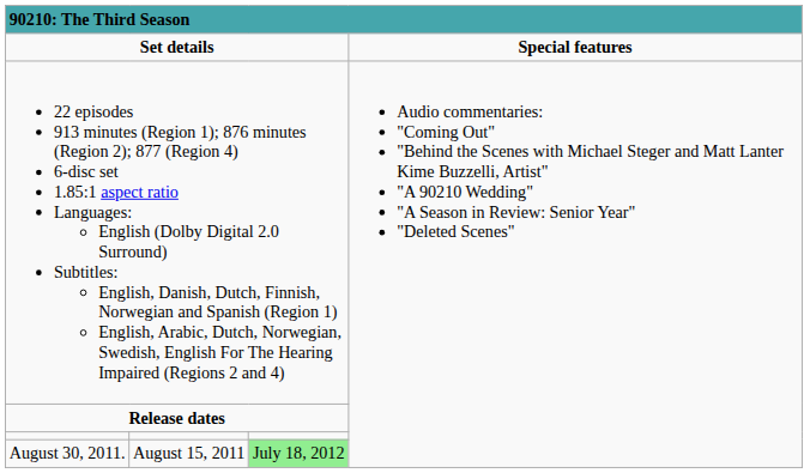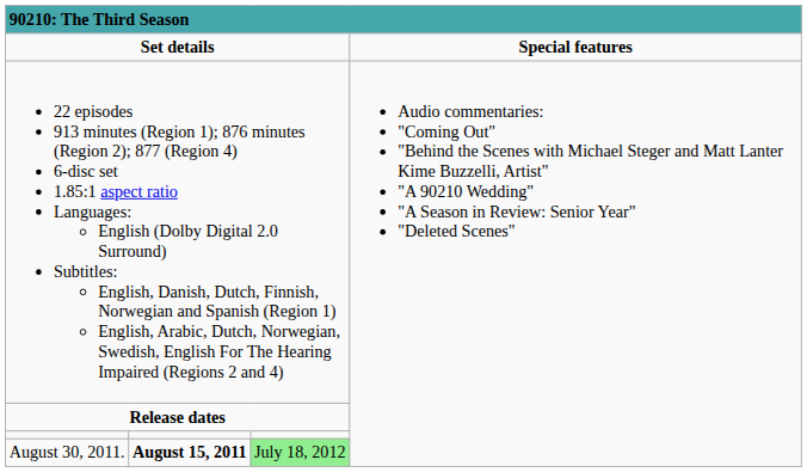August 30, 2011. | column 2: normal -> bold
